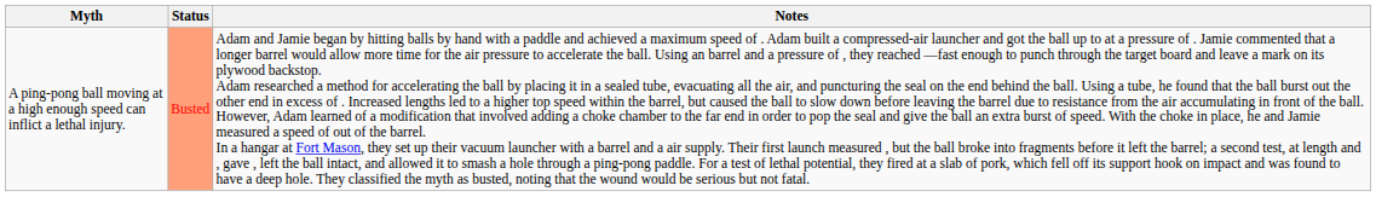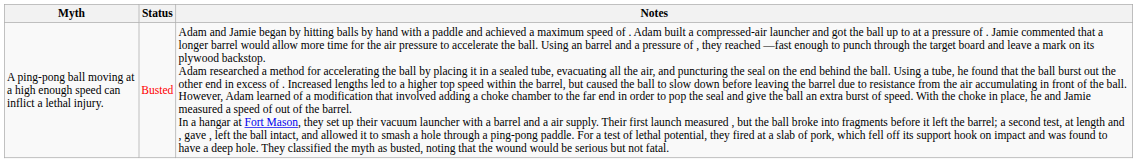row 2 | Status: lightsalmon background -> no background
